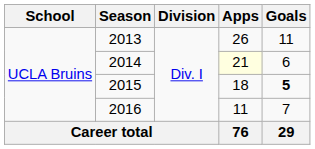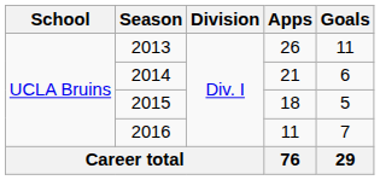2014 | Apps: lightyellow background -> no background
2015 | Goals: bold -> normal
